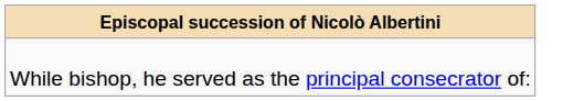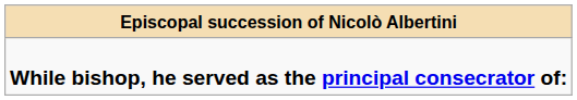row 2 | column 1: normal -> bold
